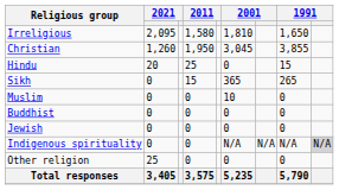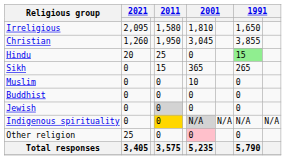Hindu | column 8: no background -> lightgreen background
Jewish | column 4: no background -> lightgrey background
Indigenous spirituality | column 4: no background -> gold background
Indigenous spirituality | column 6: no background -> lightgrey background
Indigenous spirituality | column 9: lightgrey background -> no background
Other religion | column 6: no background -> pink background
